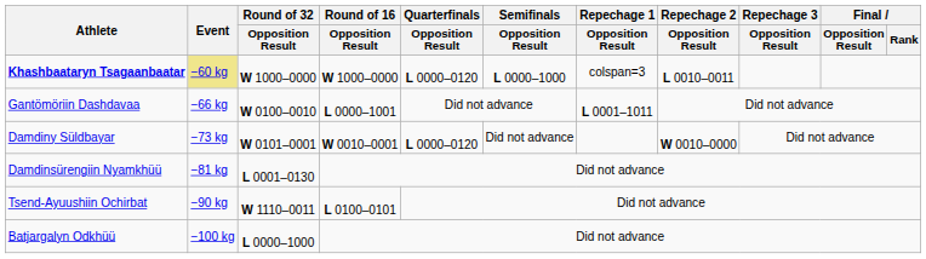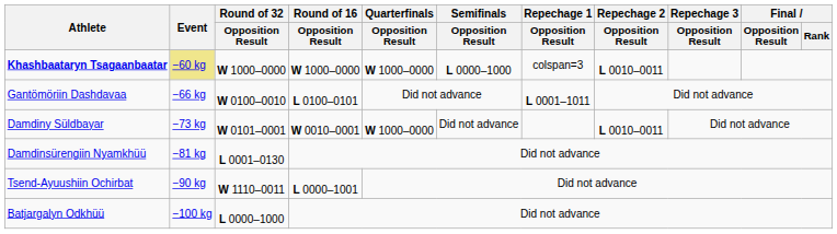Khashbaataryn Tsagaanbaatar | Quarterfinals / Opposition Result: L 0000–0120 -> W 1000–0000
Gantömöriin Dashdavaa | Round of 16 / Opposition Result: L 0000–1001 -> L 0100–0101
Damdiny Süldbayar | Quarterfinals / Opposition Result: L 0000–0120 -> W 1000–0000
Damdiny Süldbayar | Repechage 2 / Opposition Result: W 0010–0000 -> L 0010–0011
Tsend-Ayuushiin Ochirbat | Round of 16 / Opposition Result: L 0100–0101 -> L 0000–1001
